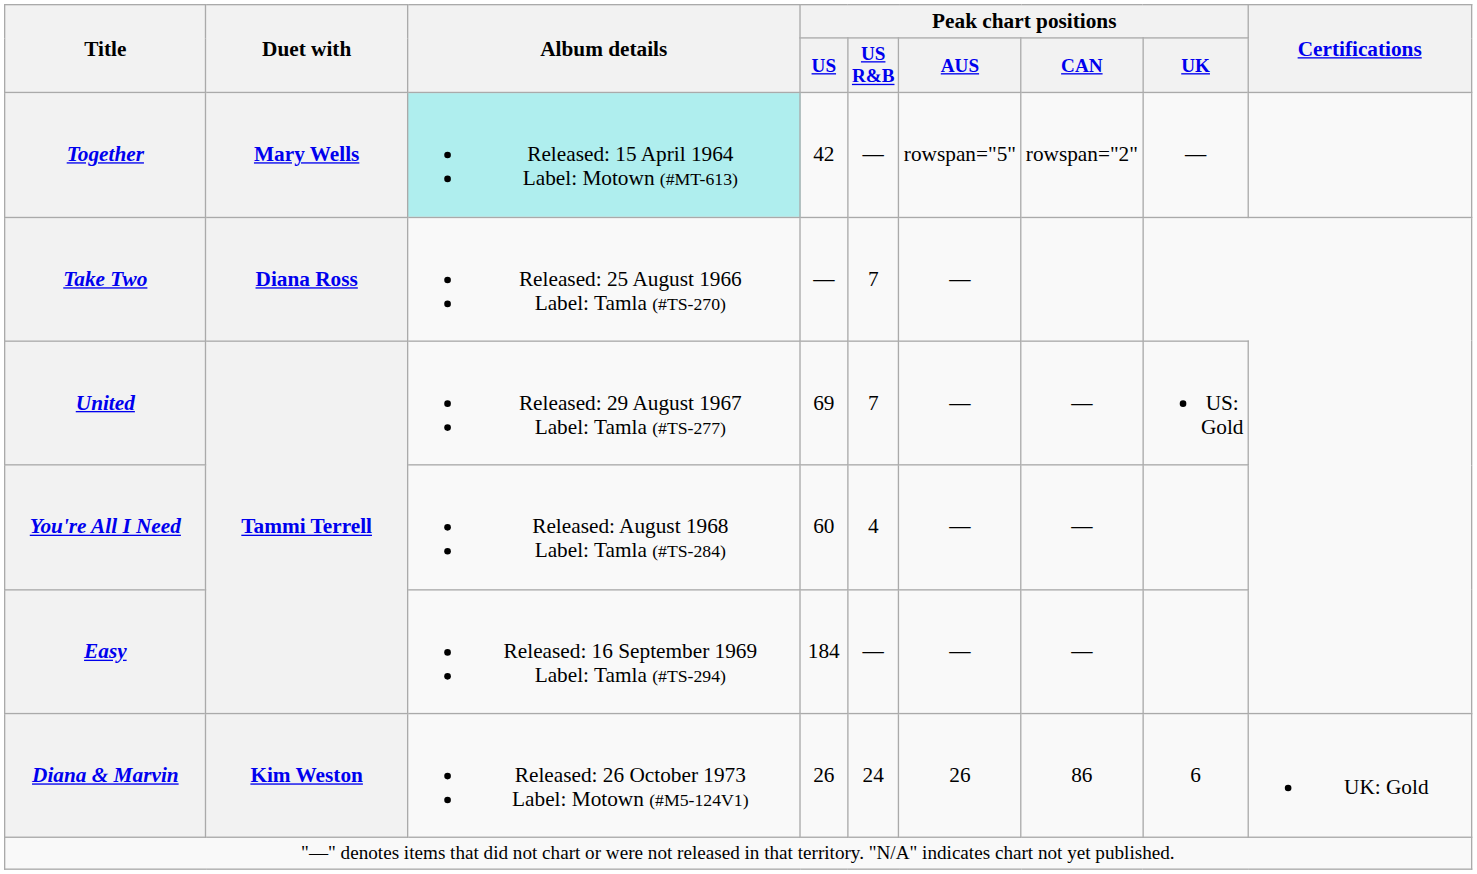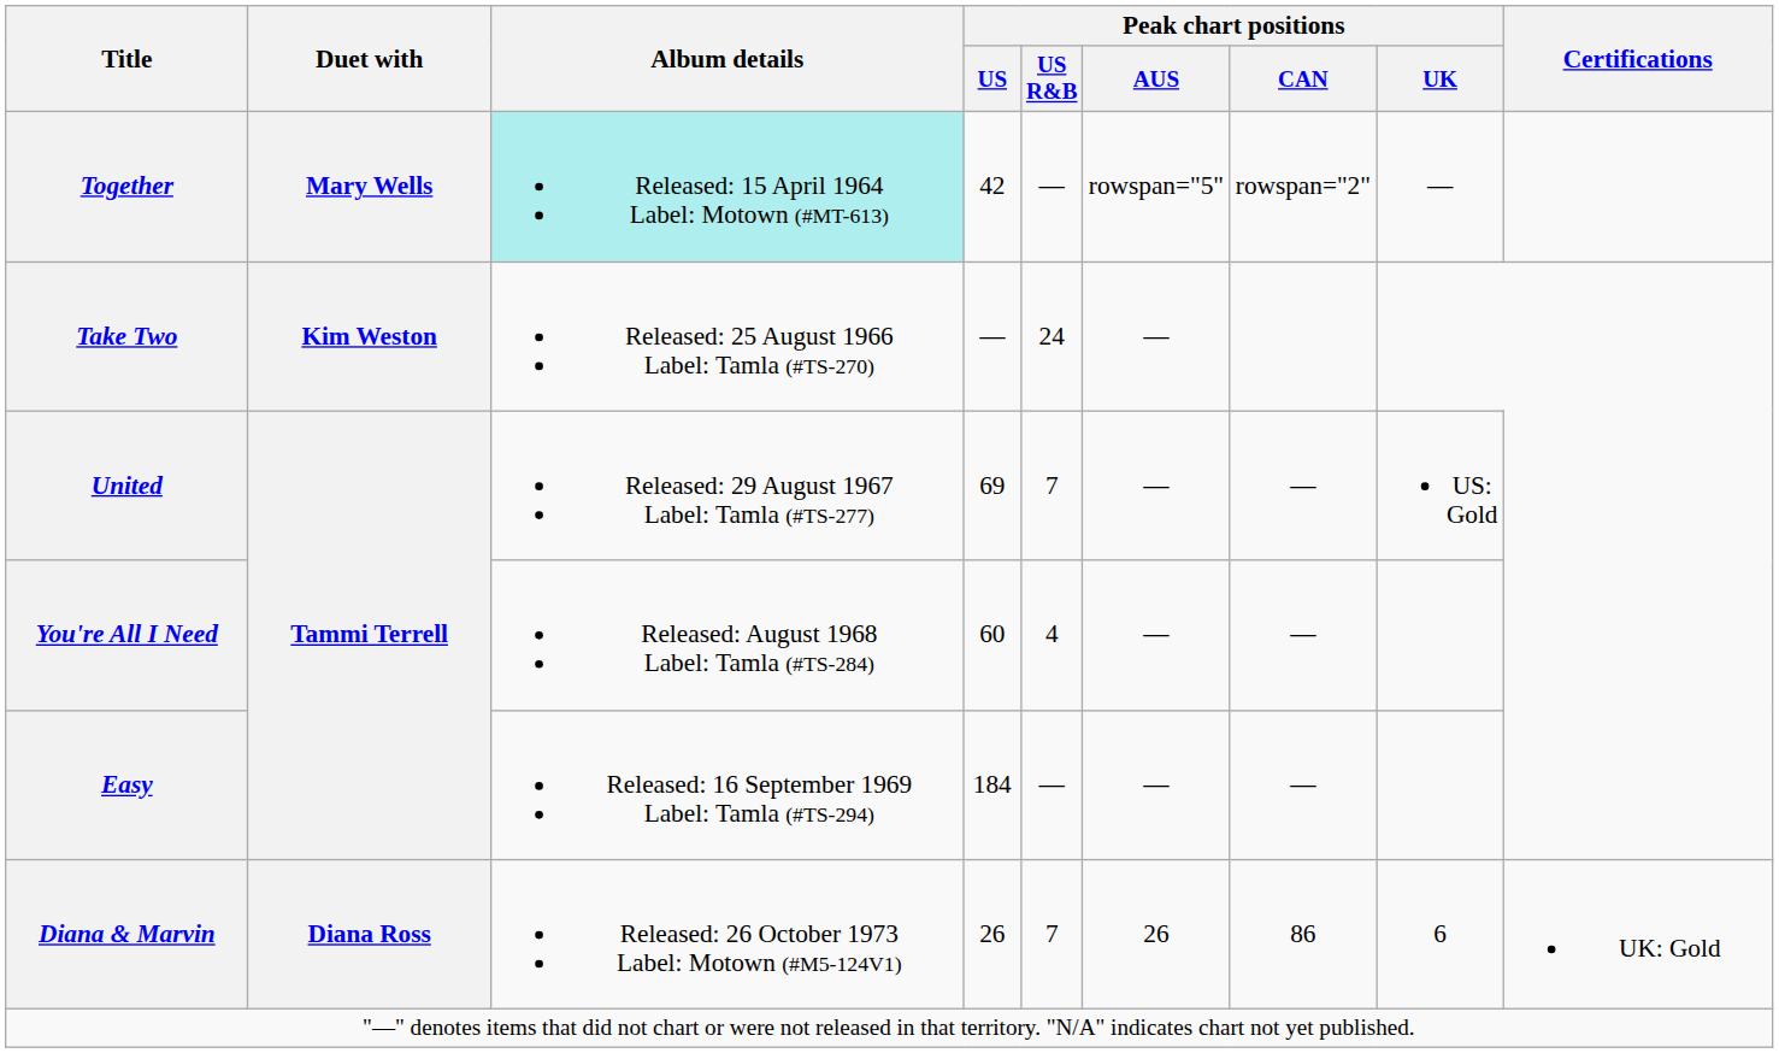Take Two | Duet with: Diana Ross -> Kim Weston
Take Two | Peak chart positions / US R&B: 7 -> 24
Diana & Marvin | Duet with: Kim Weston -> Diana Ross
Diana & Marvin | Peak chart positions / US R&B: 24 -> 7
